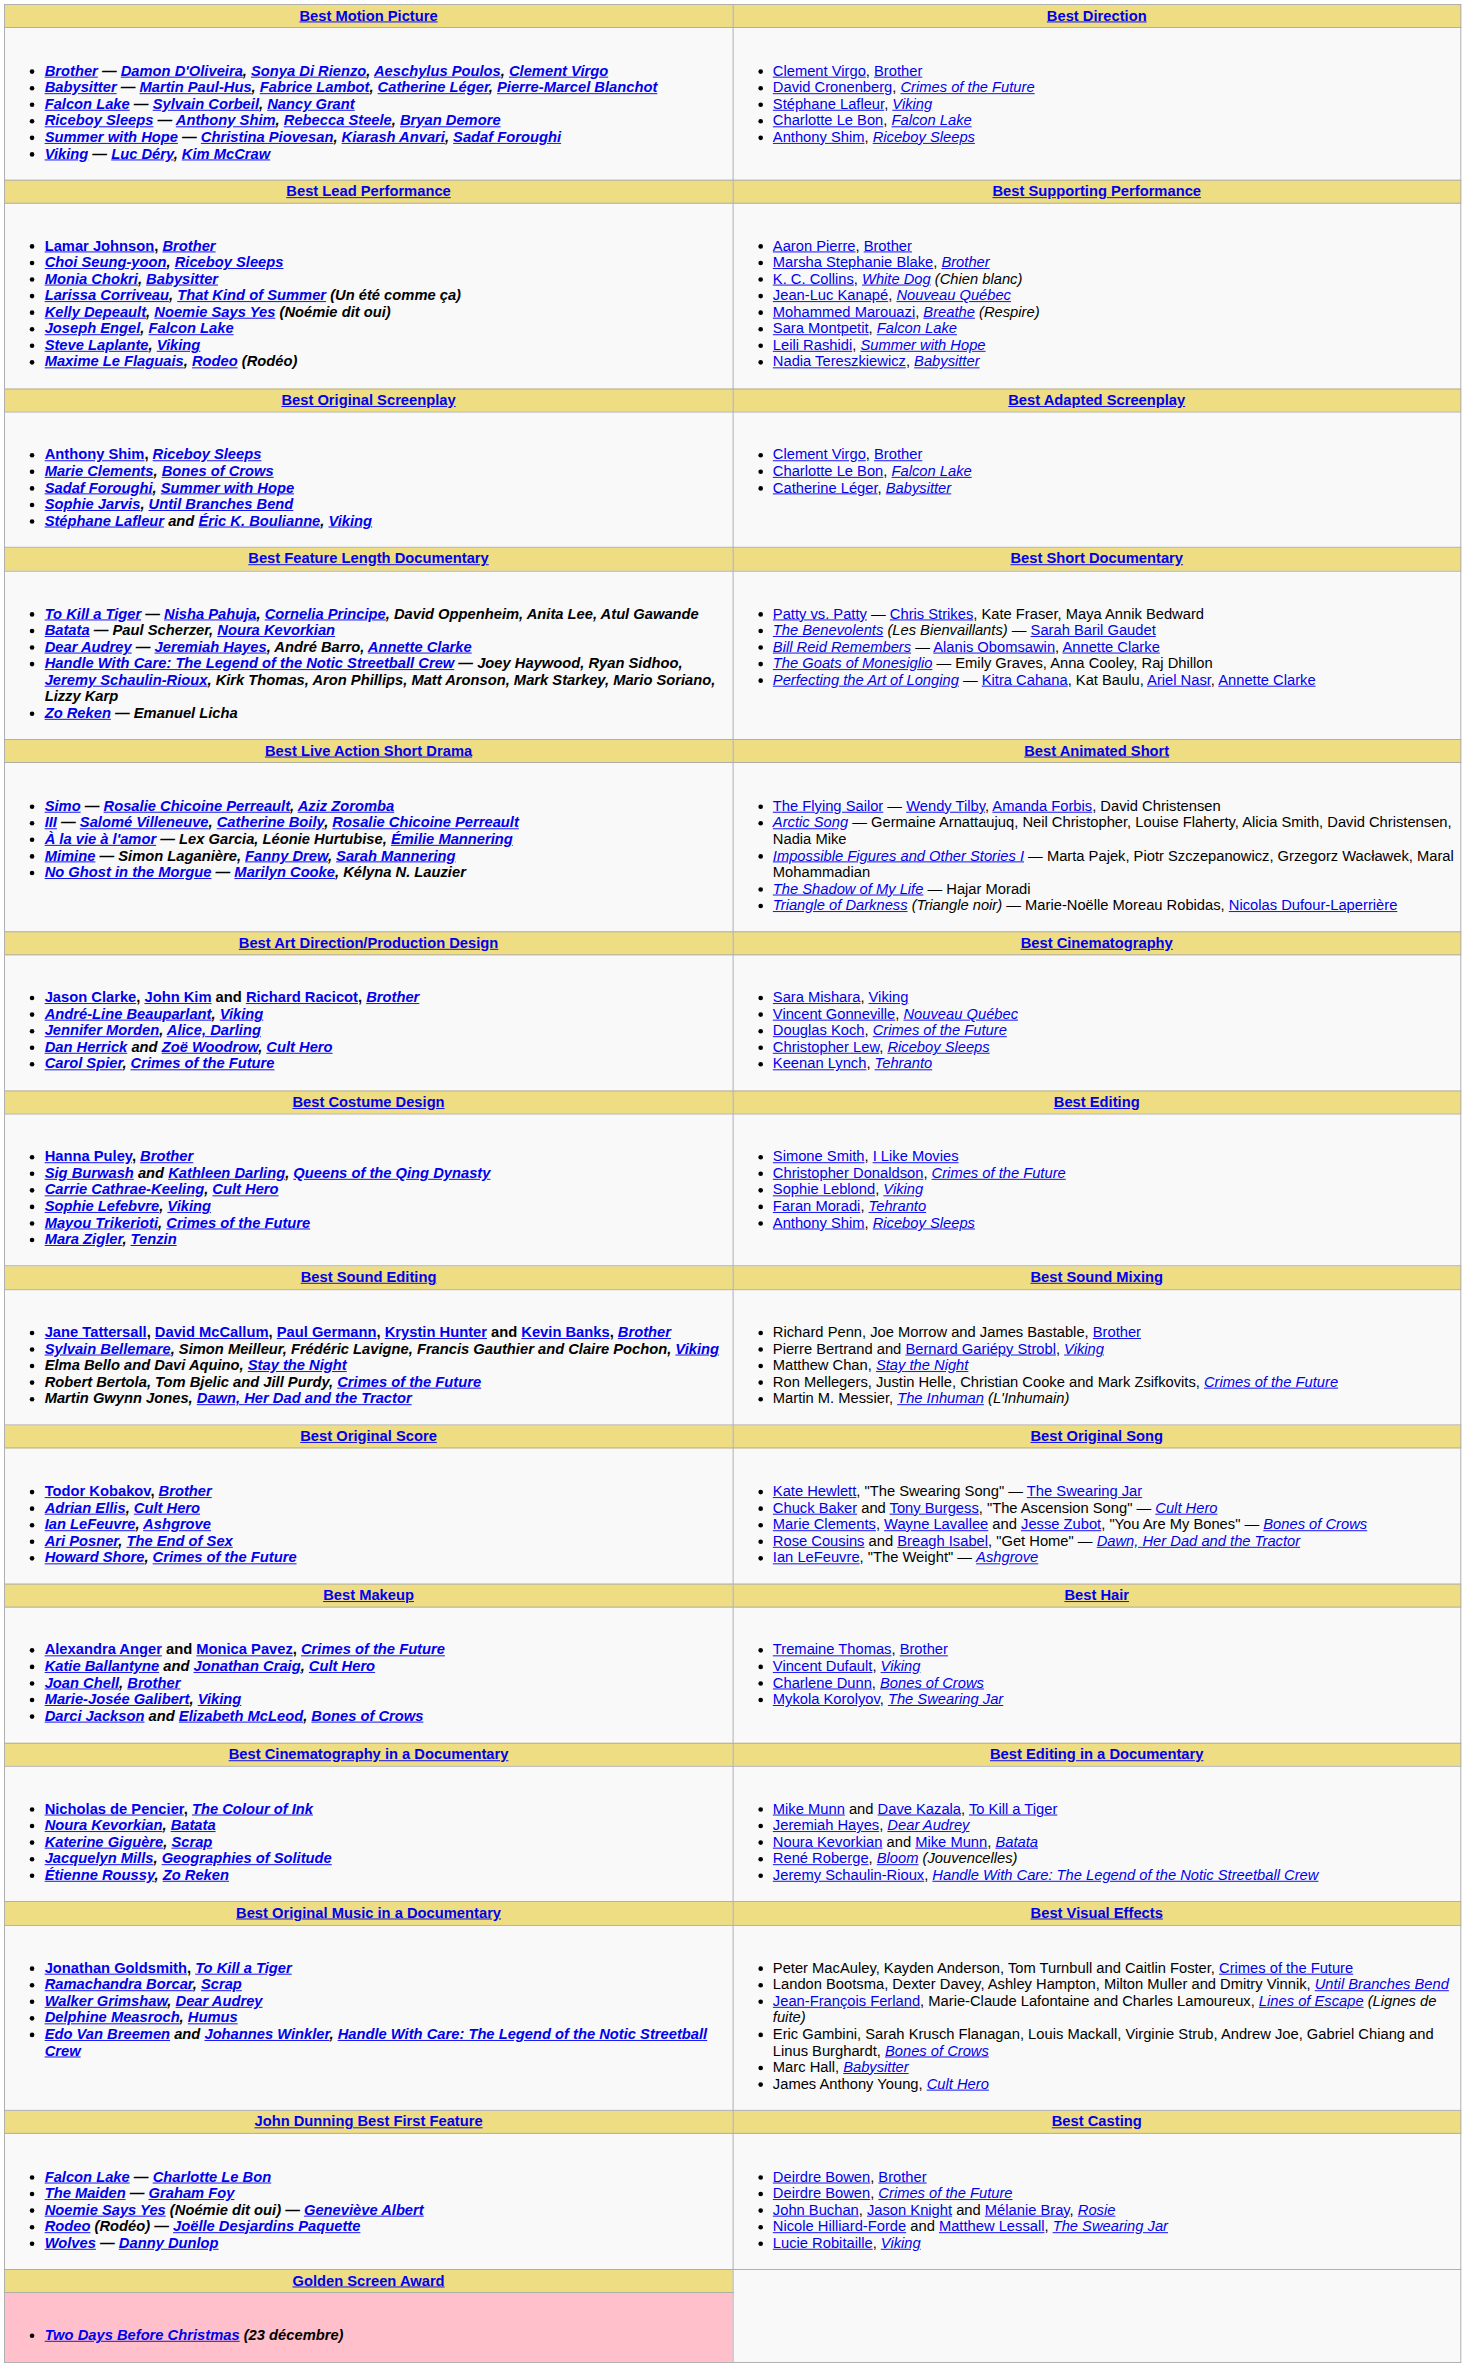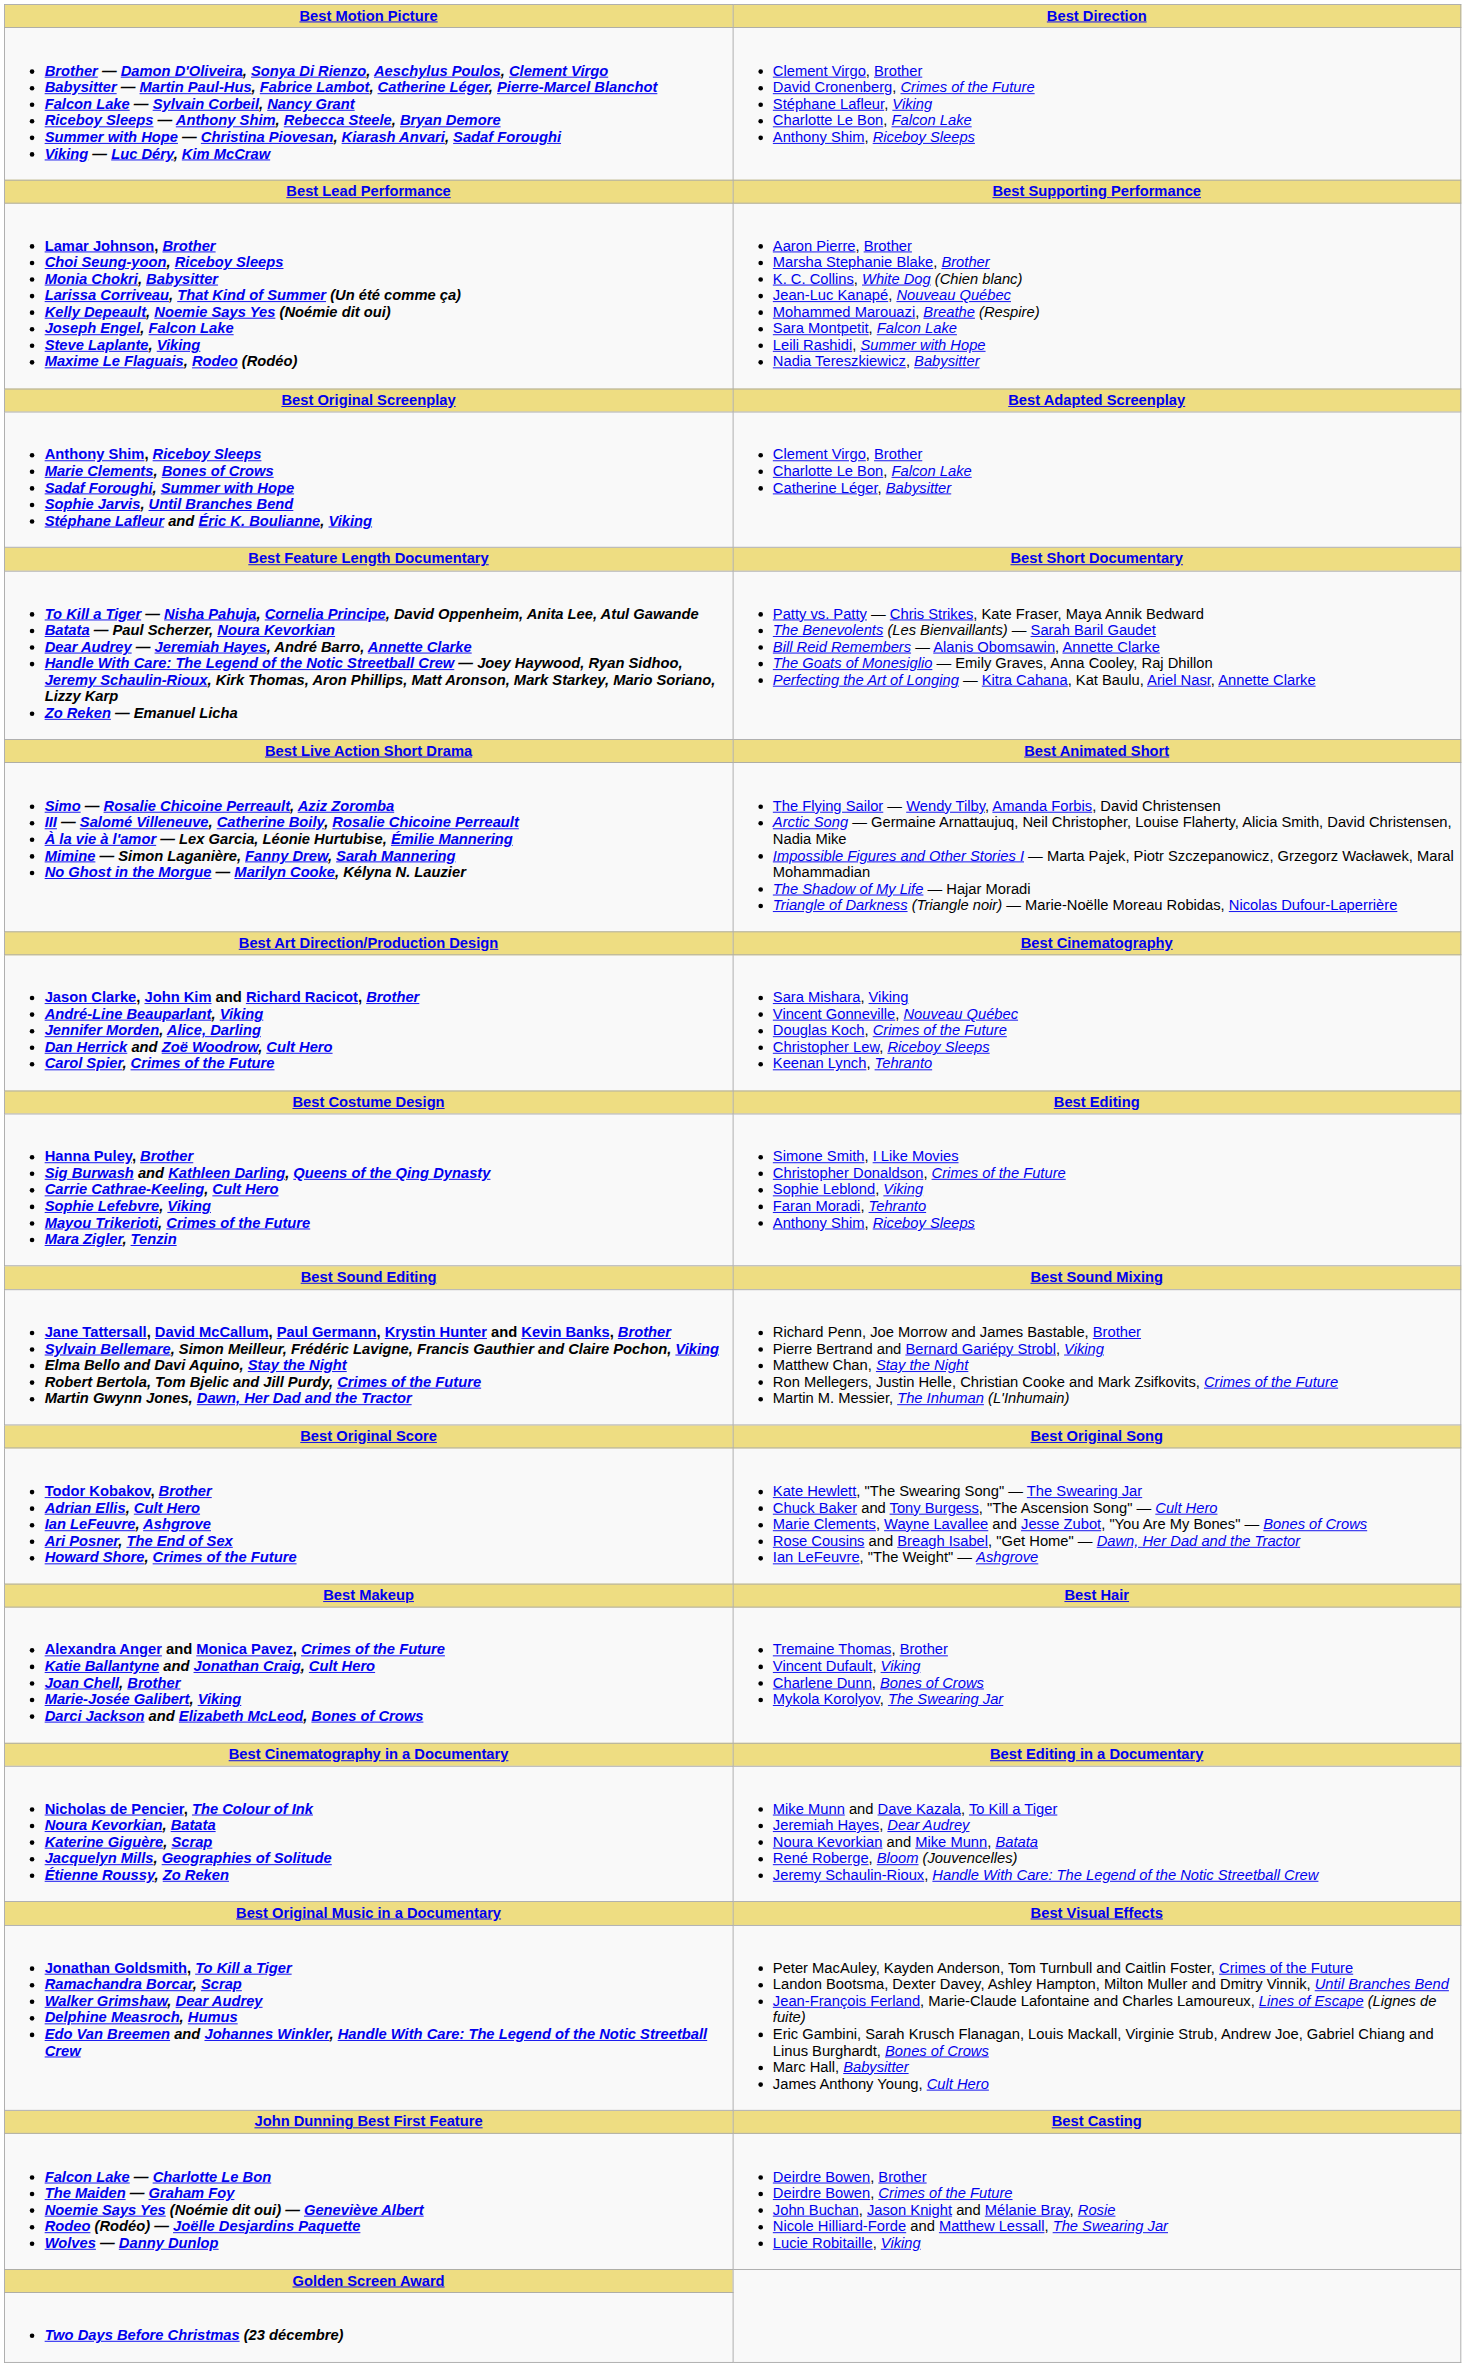Two Days Before Christmas (23 décembre) | Best Motion Picture: pink background -> no background
